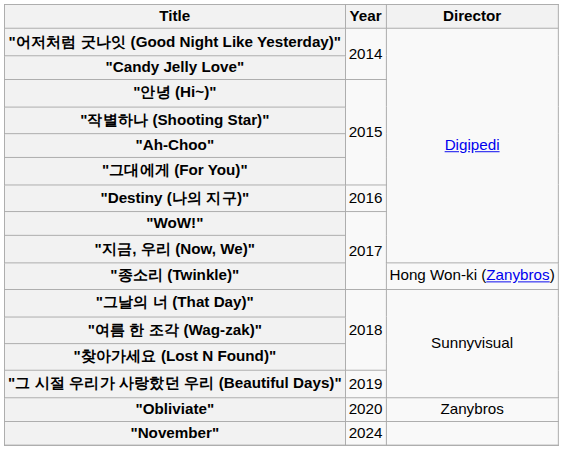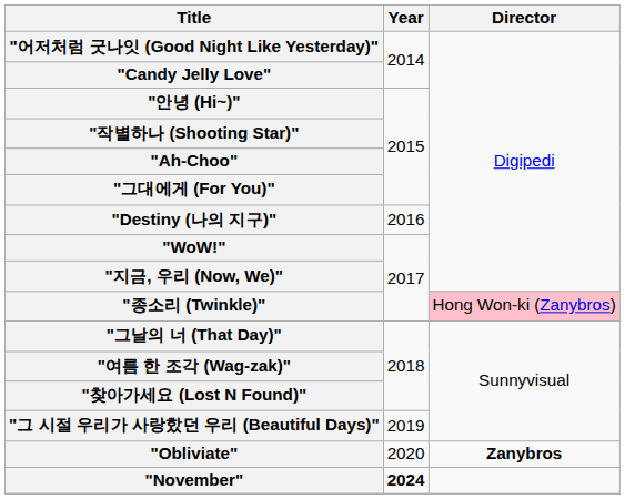"종소리 (Twinkle)" | Director: no background -> pink background
"Obliviate" | Director: normal -> bold
"November" | Year: normal -> bold
